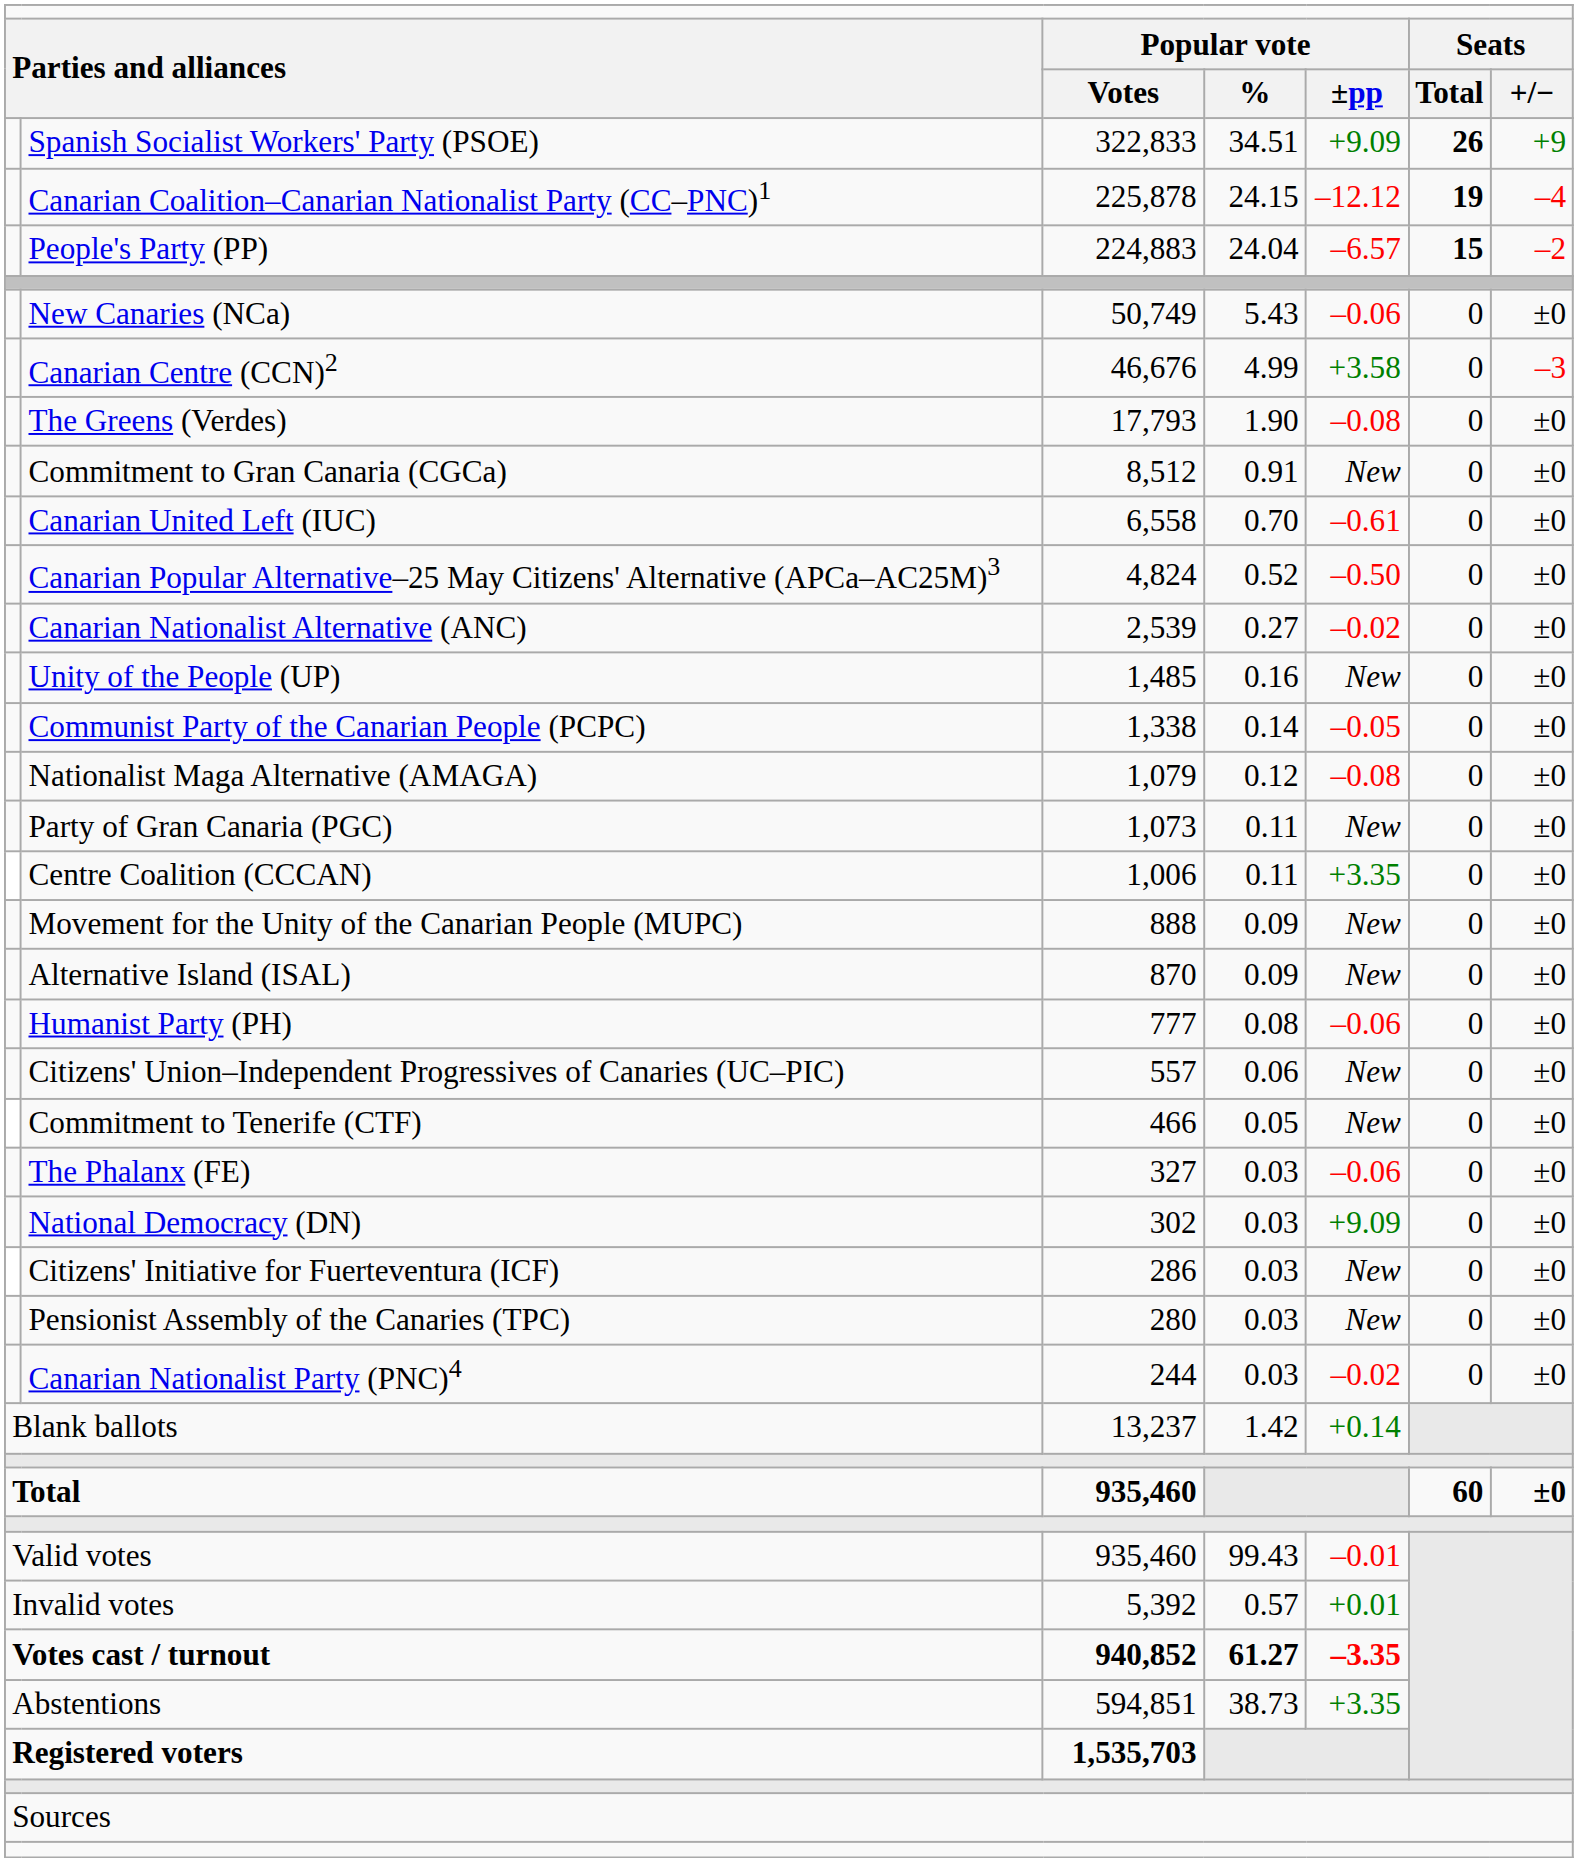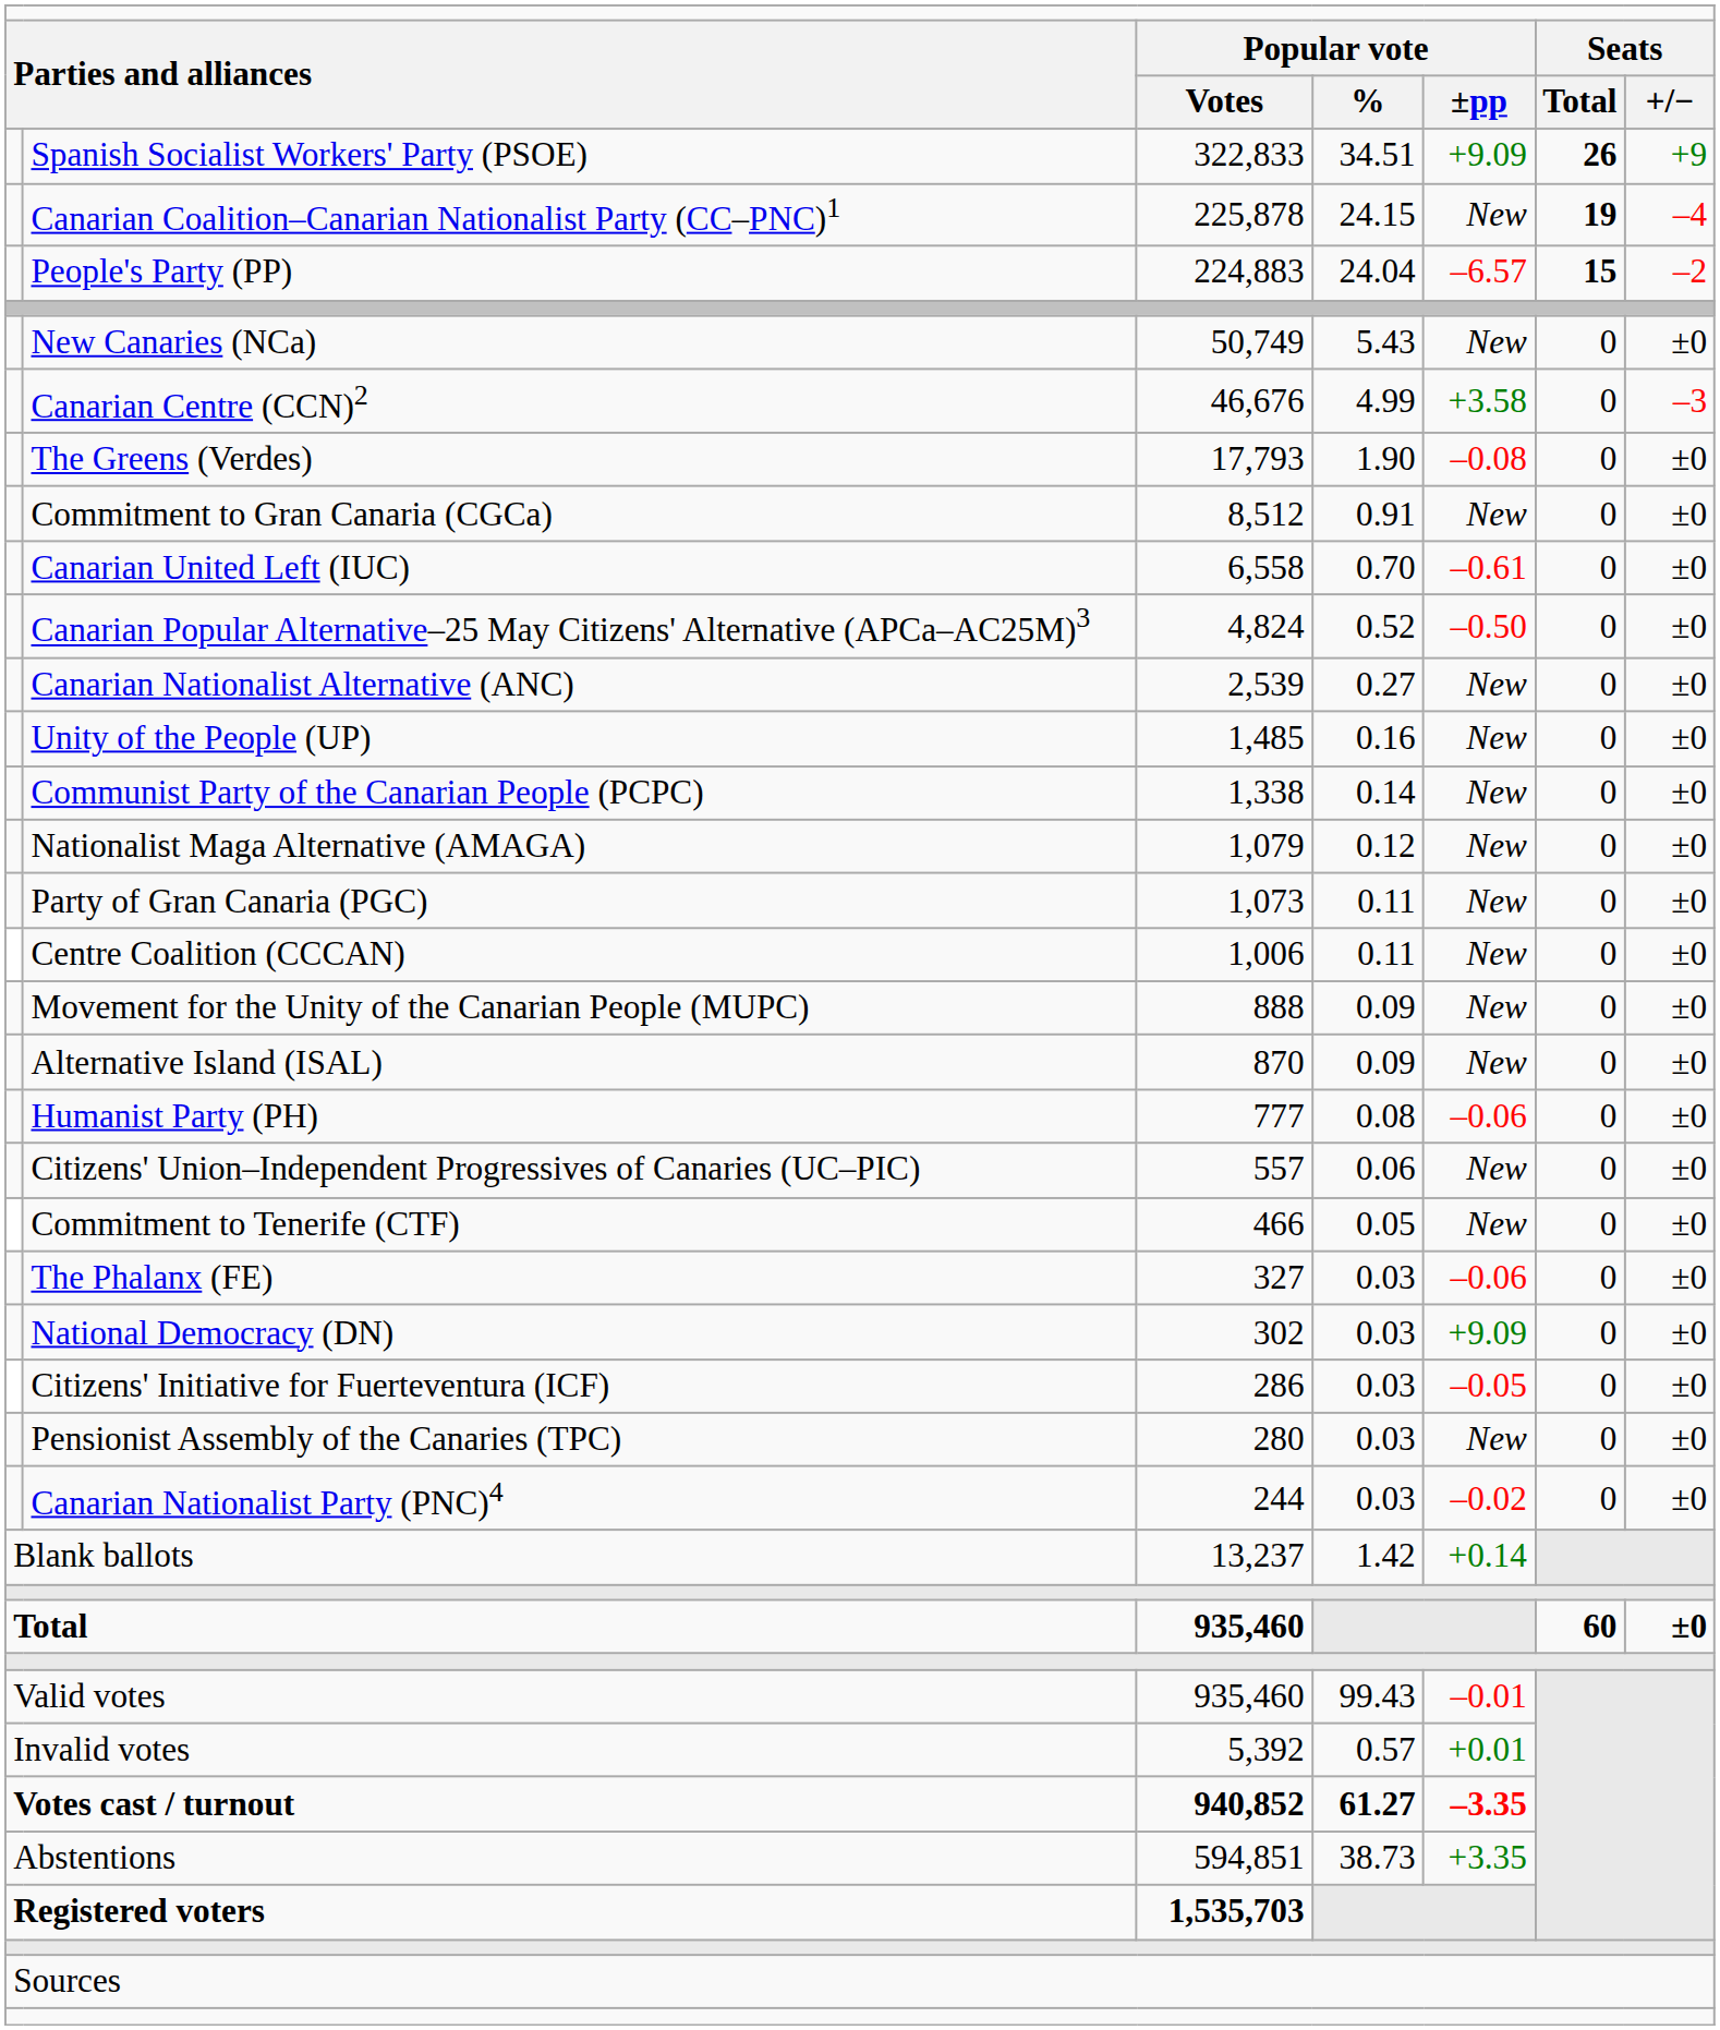Canarian Coalition–Canarian Nationalist Party (CC–PNC)1 | column 5: –12.12 -> New
New Canaries (NCa) | column 5: –0.06 -> New
Canarian Nationalist Alternative (ANC) | column 5: –0.02 -> New
Communist Party of the Canarian People (PCPC) | column 5: –0.05 -> New
Nationalist Maga Alternative (AMAGA) | column 5: –0.08 -> New
Centre Coalition (CCCAN) | column 5: +3.35 -> New
Citizens' Initiative for Fuerteventura (ICF) | column 5: New -> –0.05
